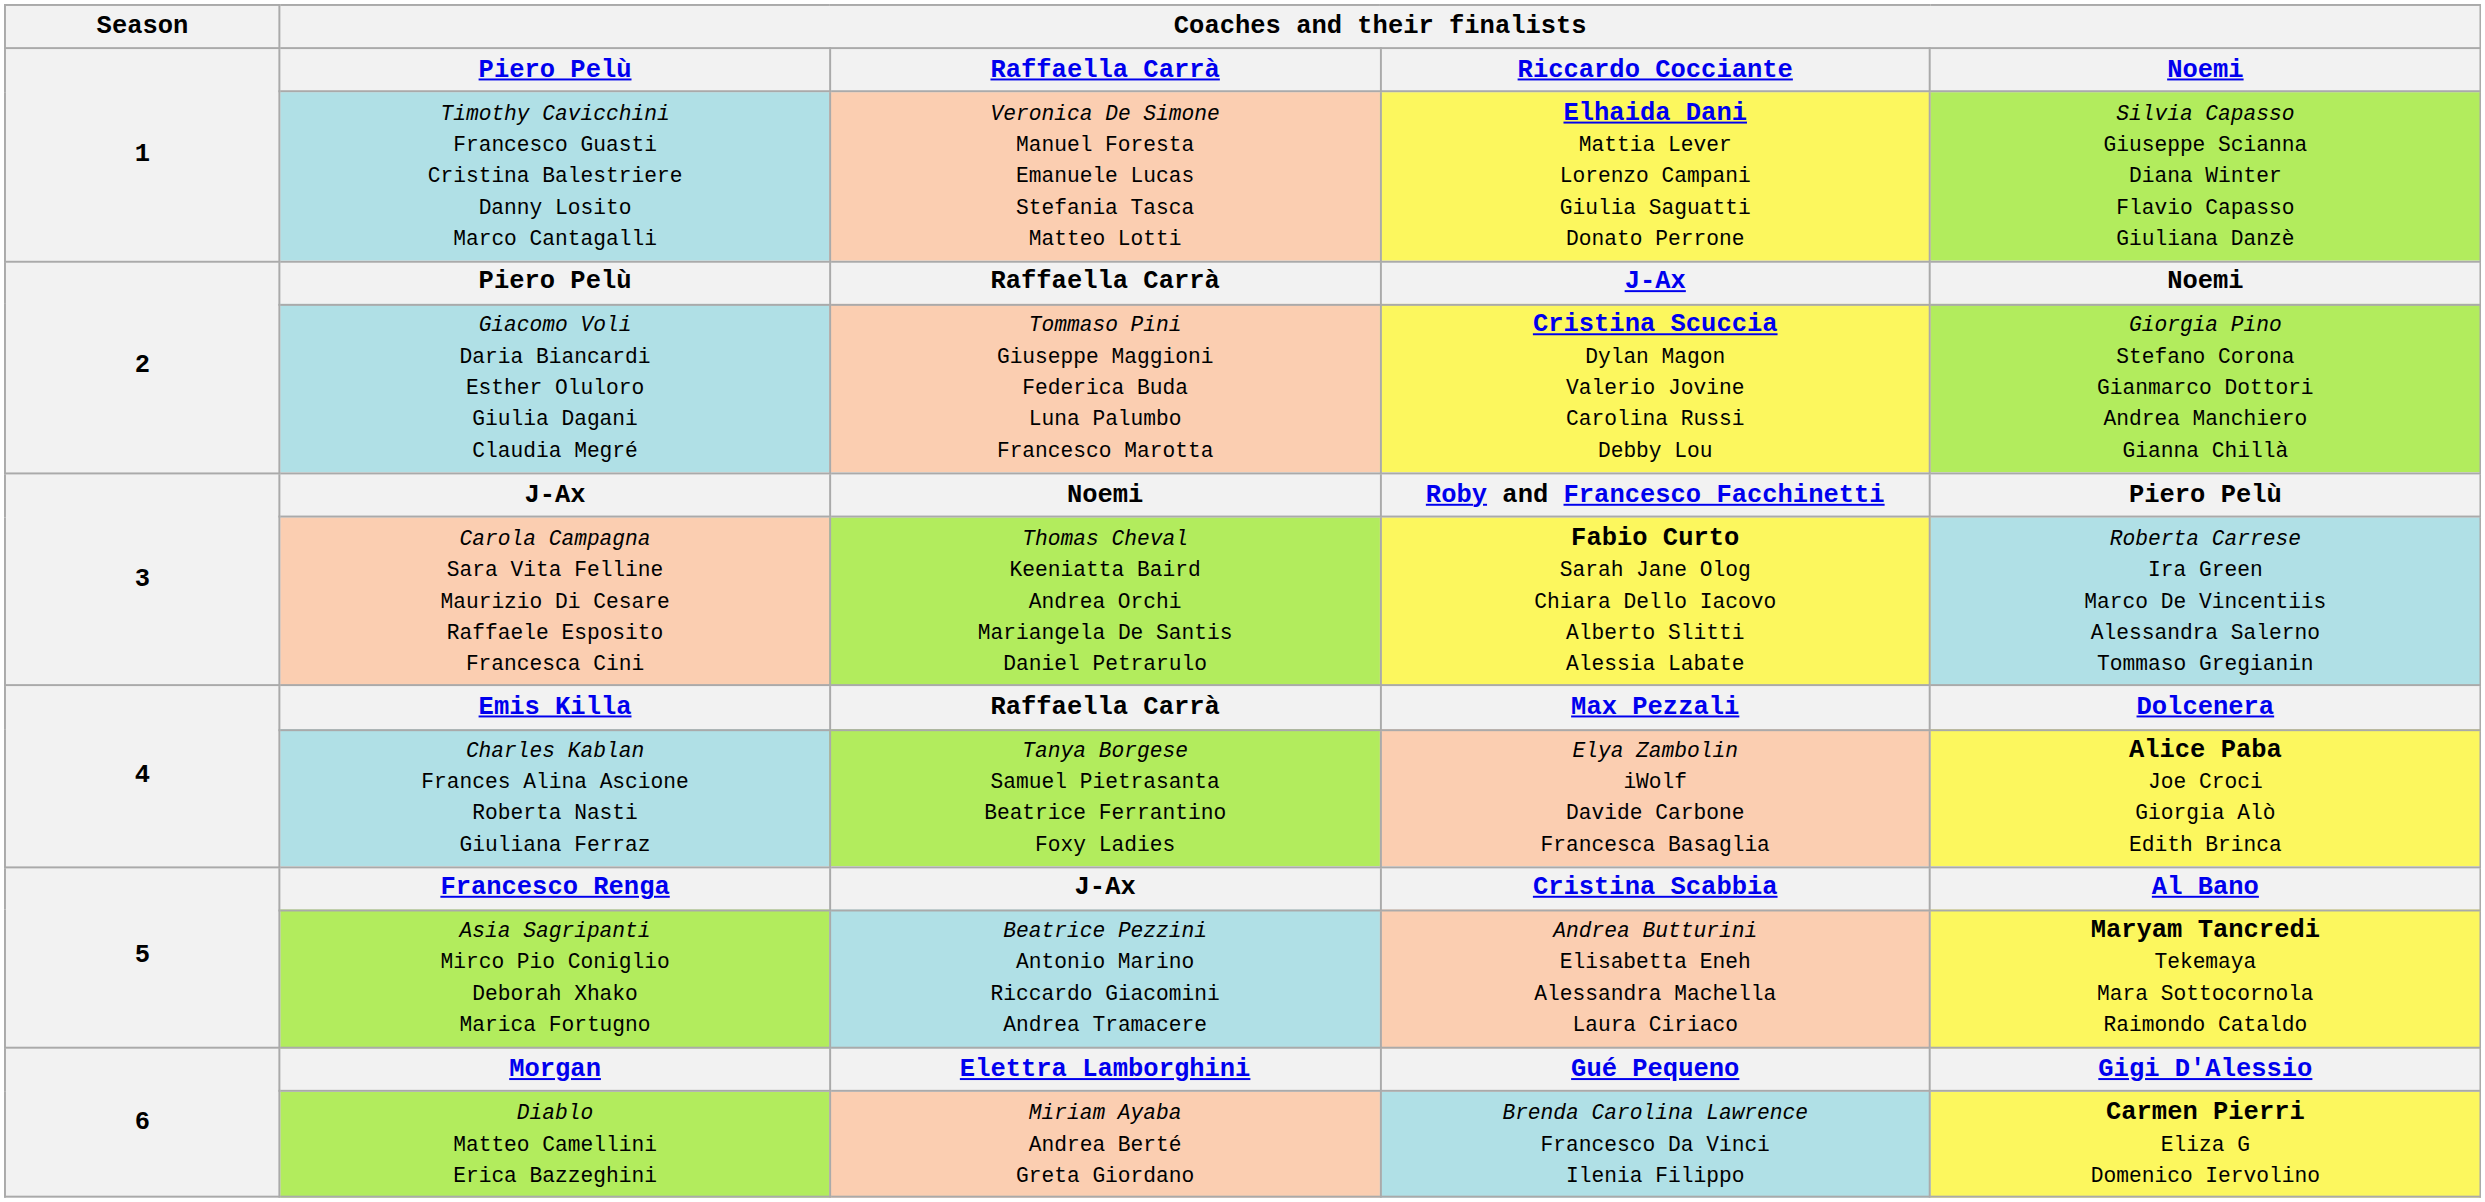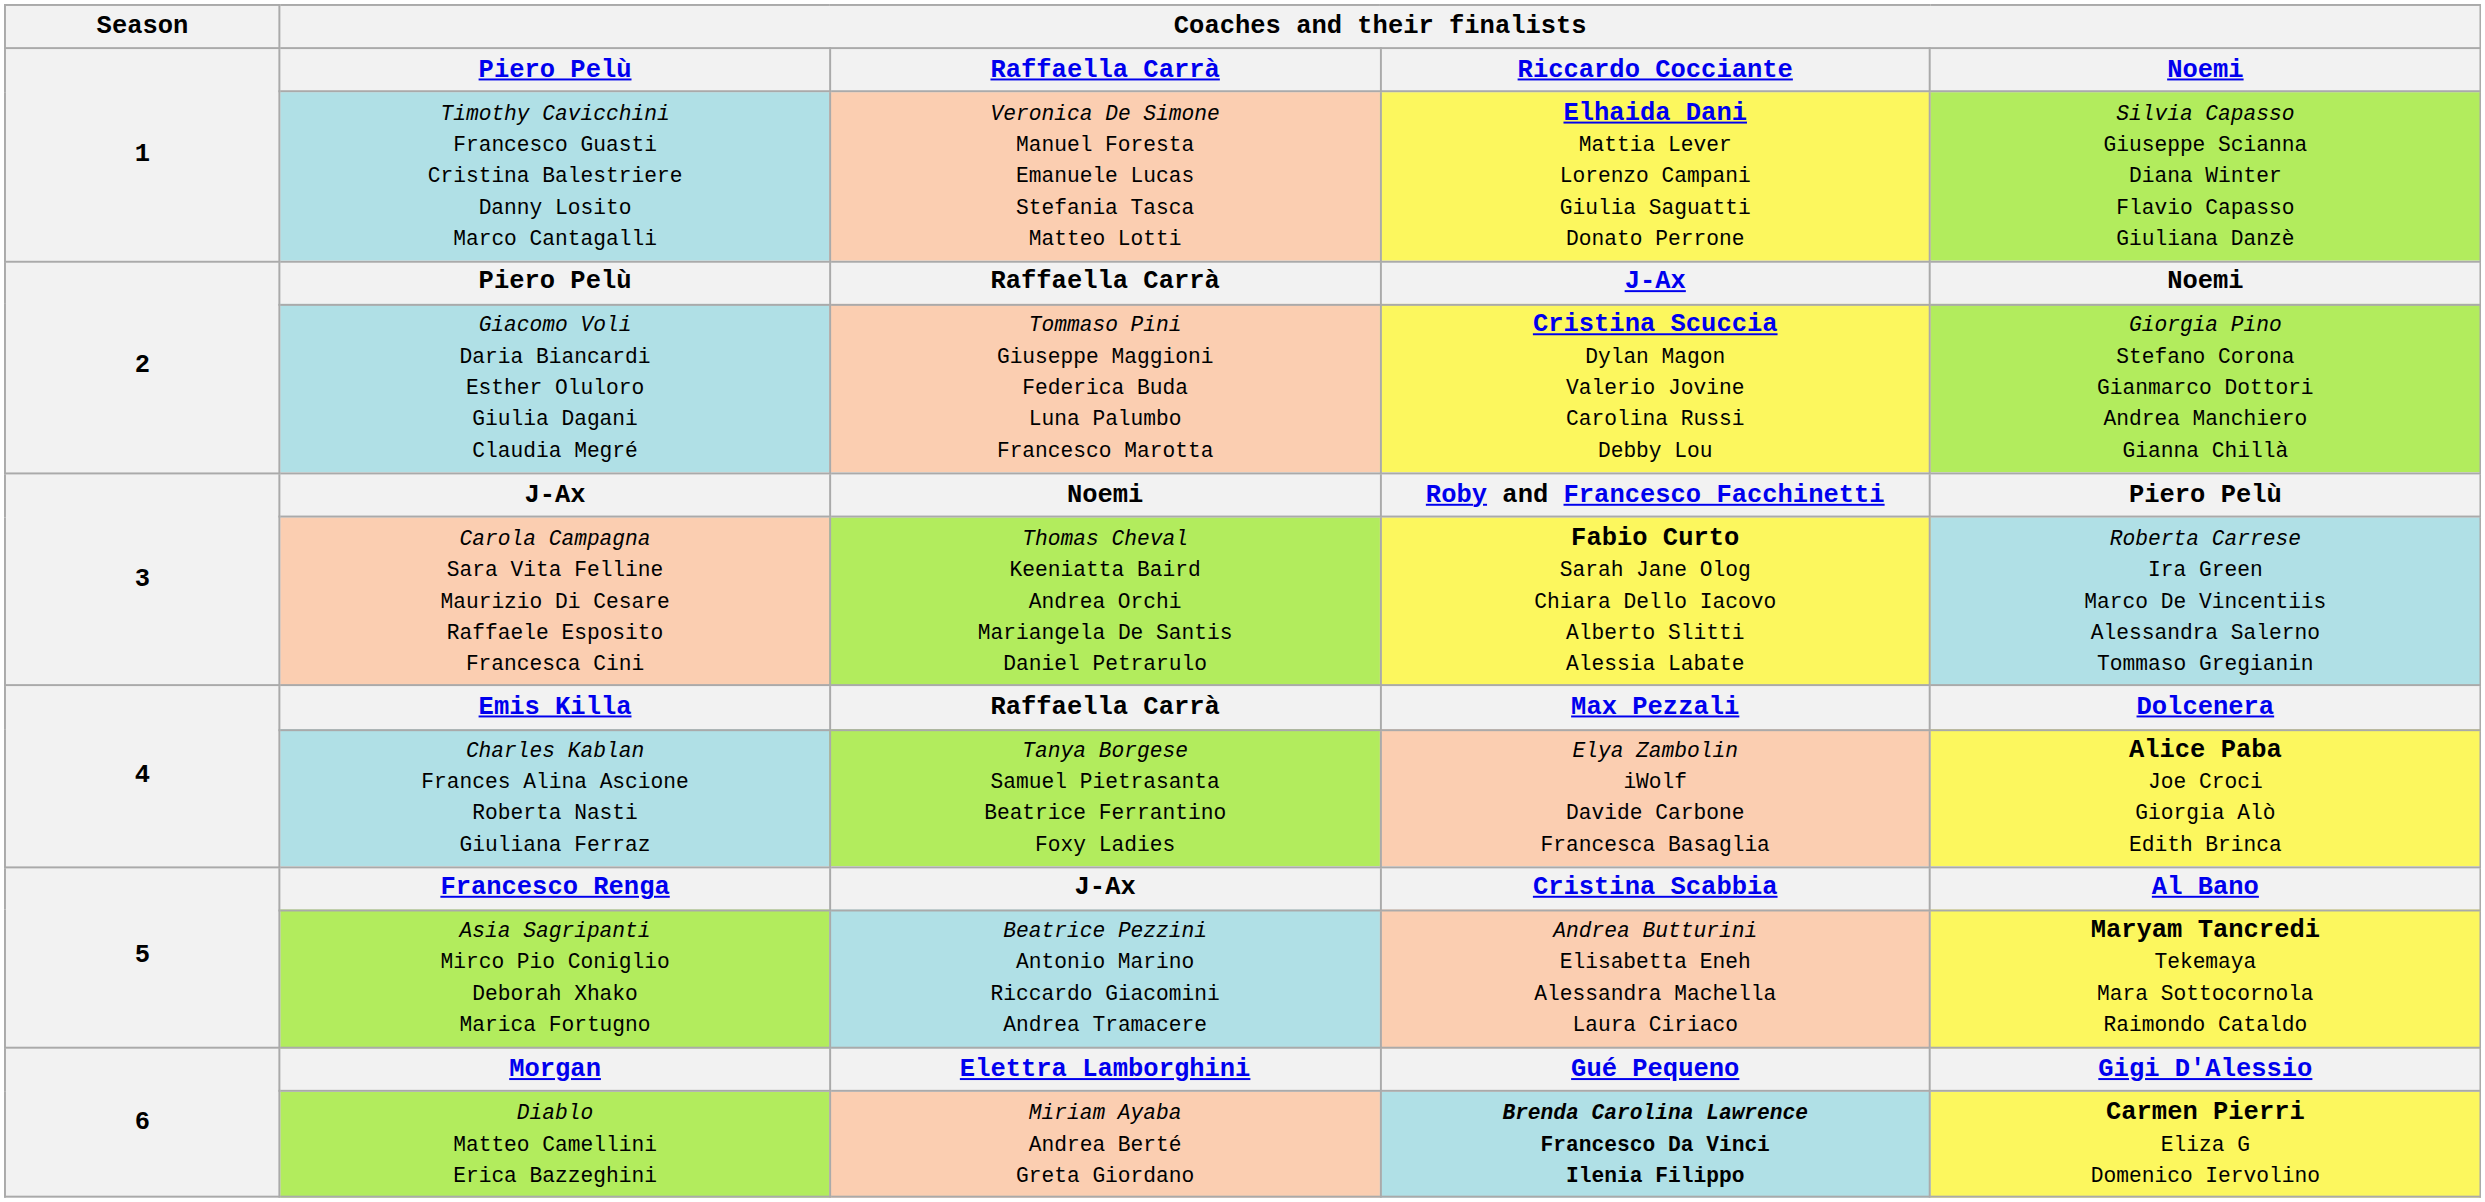6 / Diablo Matteo Camellini Erica Bazzeghini | Coaches and their finalists / Riccardo Cocciante: normal -> bold
